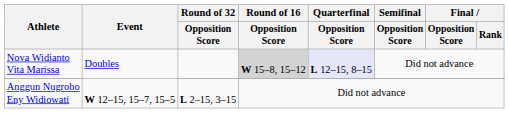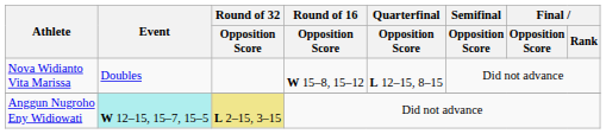Nova Widianto Vita Marissa | Round of 16 / Opposition Score: lightgrey background -> no background
Nova Widianto Vita Marissa | Quarterfinal / Opposition Score: lavender background -> no background
Anggun Nugroho Eny Widiowati | Event: no background -> paleturquoise background
Anggun Nugroho Eny Widiowati | Round of 32 / Opposition Score: no background -> khaki background
